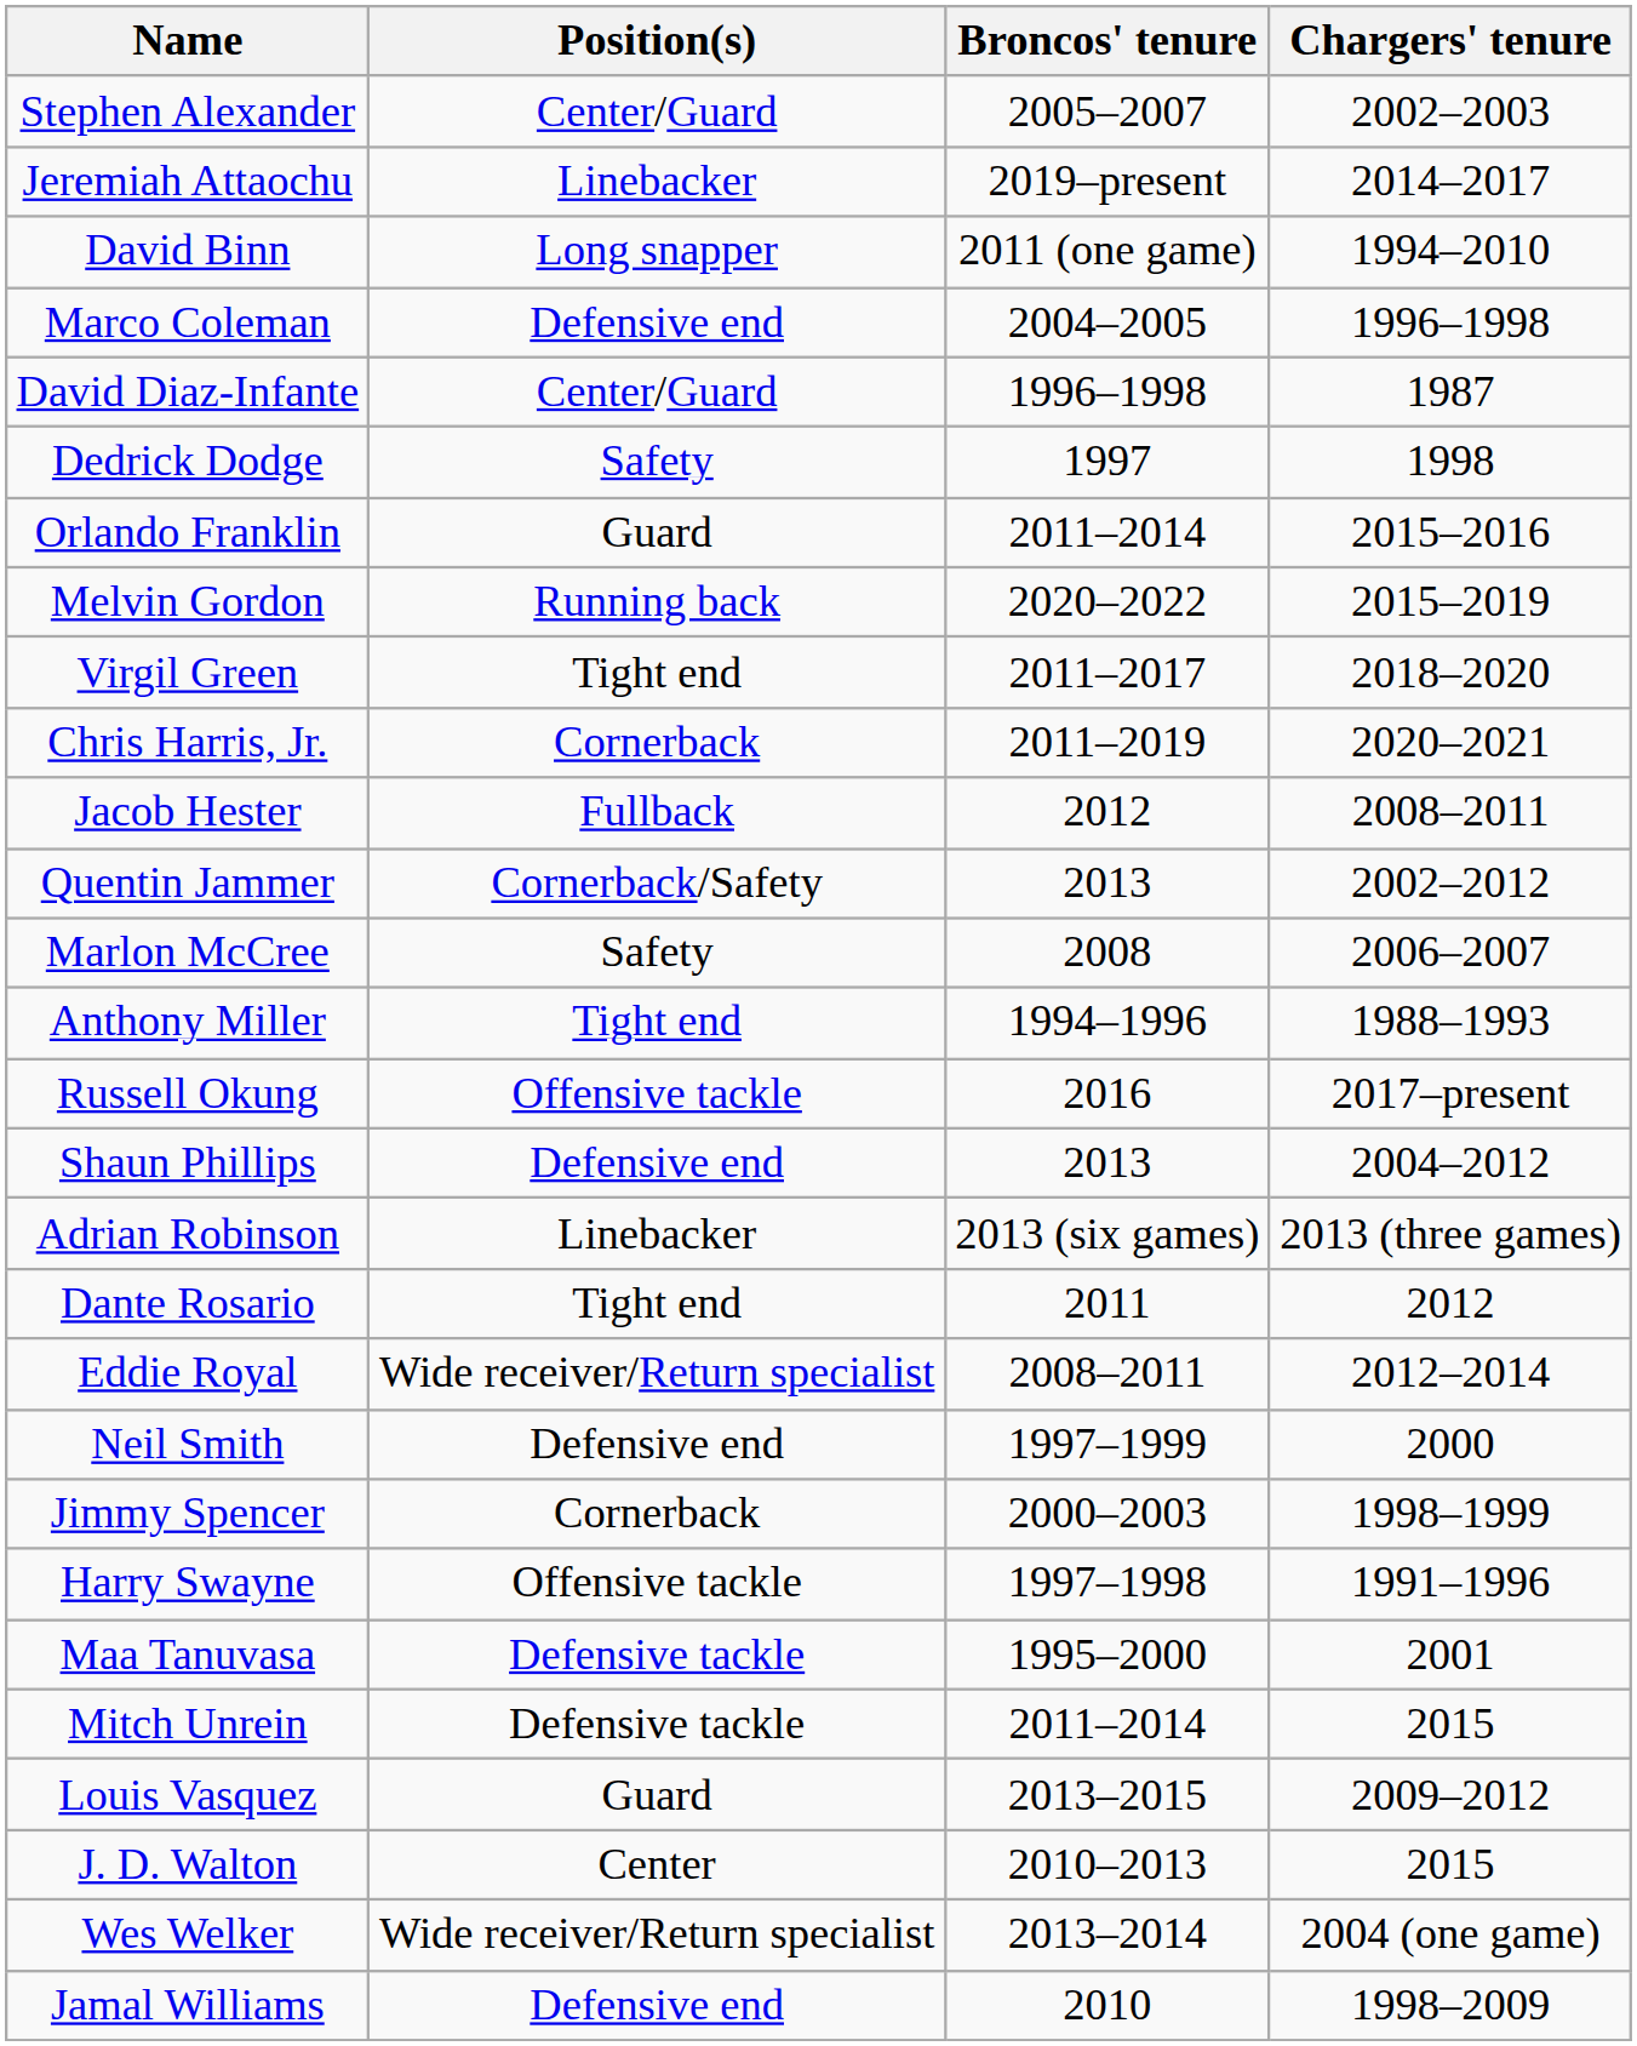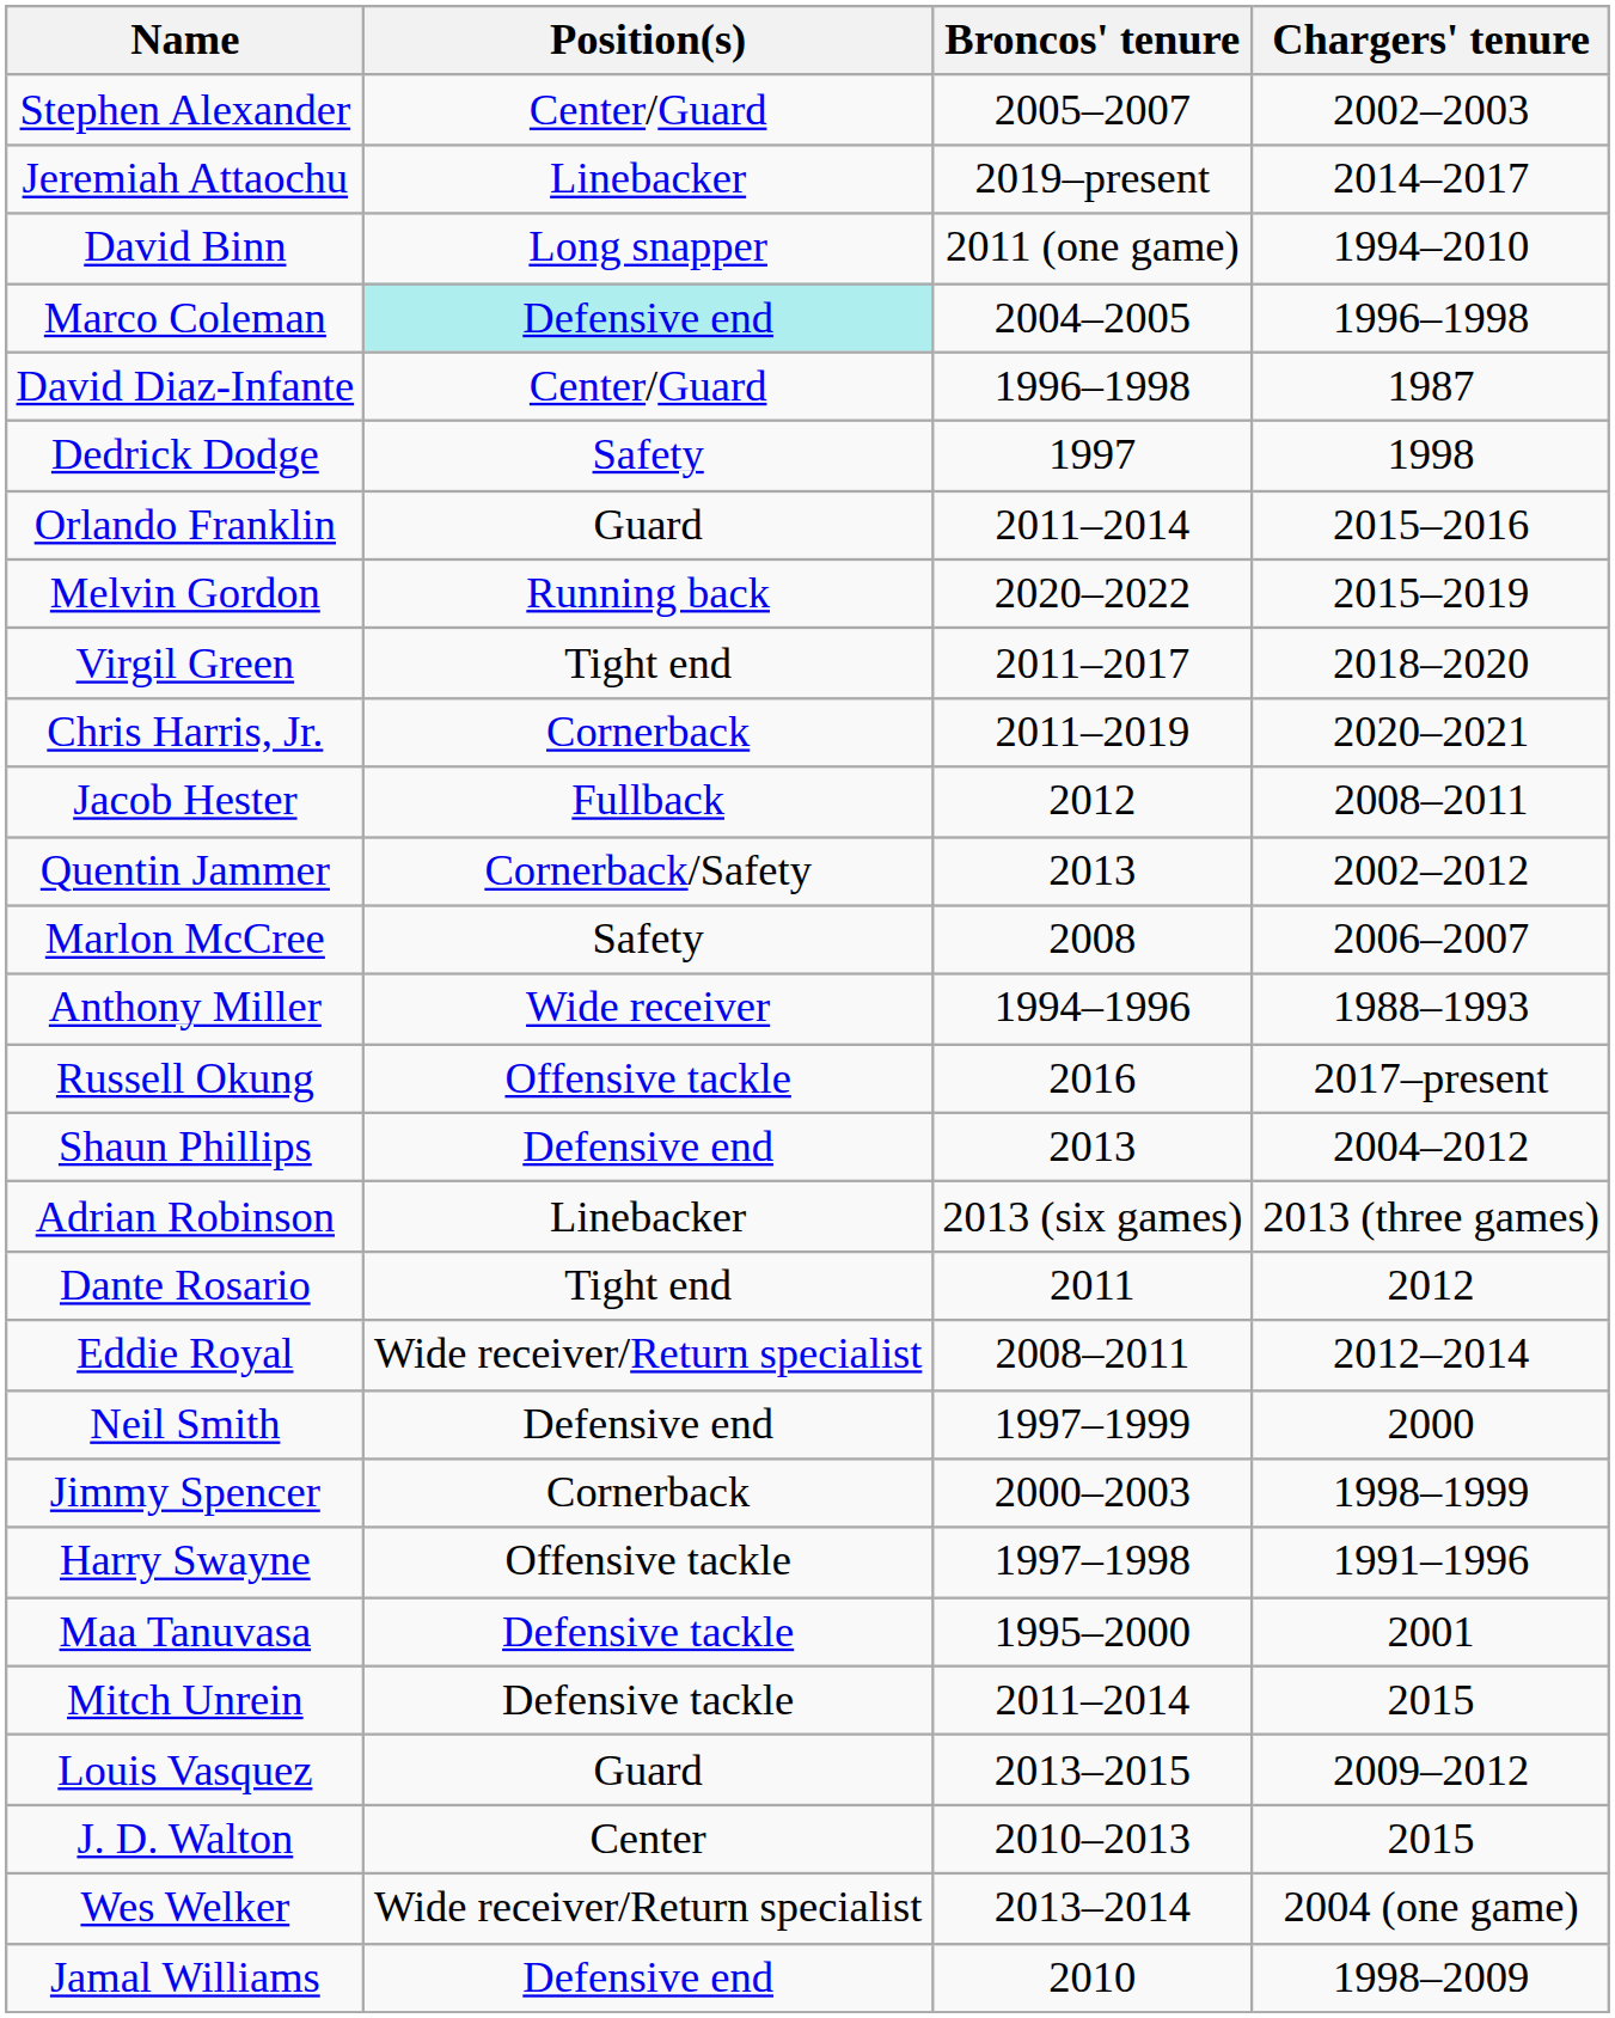Marco Coleman | Position(s): no background -> paleturquoise background
Anthony Miller | Position(s): Tight end -> Wide receiver
